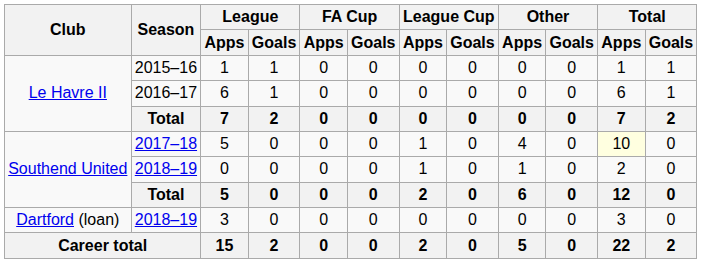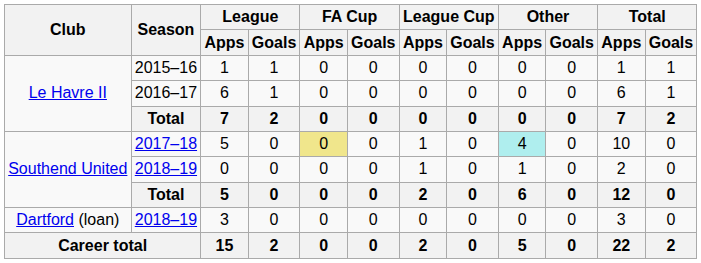2017–18 / 5 | FA Cup / Apps: no background -> khaki background
2017–18 / 5 | Other / Apps: no background -> paleturquoise background
2017–18 / 5 | Total / Apps: lightyellow background -> no background
